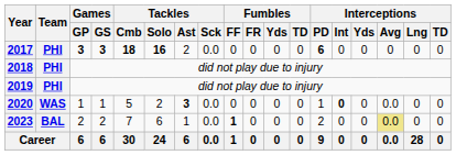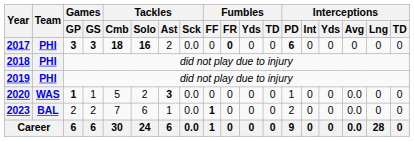2017 | Fumbles / FR: normal -> bold
2020 | Games / GP: normal -> bold
2020 | Interceptions / Int: bold -> normal
2023 | Interceptions / Avg: khaki background -> no background
